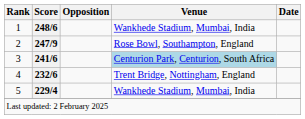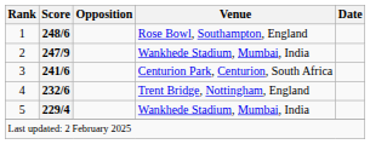1 | Venue: Wankhede Stadium, Mumbai, India -> Rose Bowl, Southampton, England
2 | Venue: Rose Bowl, Southampton, England -> Wankhede Stadium, Mumbai, India
3 | Venue: lightblue background -> no background
